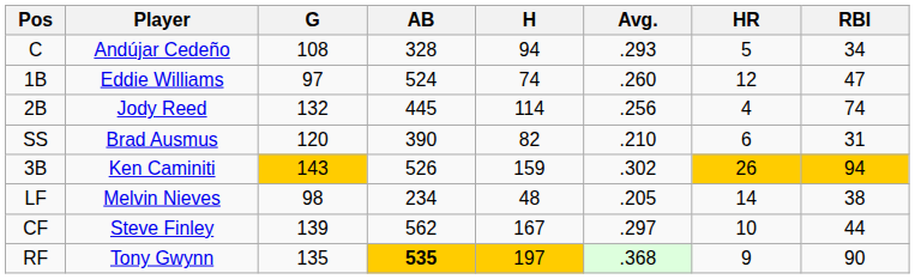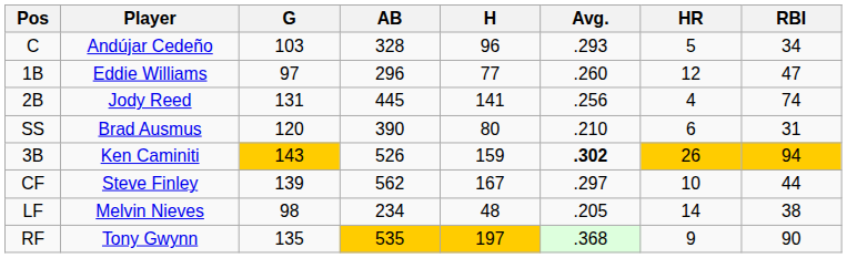C | G: 108 -> 103
C | H: 94 -> 96
1B | AB: 524 -> 296
1B | H: 74 -> 77
2B | G: 132 -> 131
2B | H: 114 -> 141
SS | H: 82 -> 80
3B | Avg.: normal -> bold
rows swapped: LF <-> CF
RF | AB: bold -> normal
